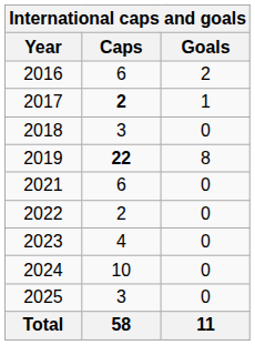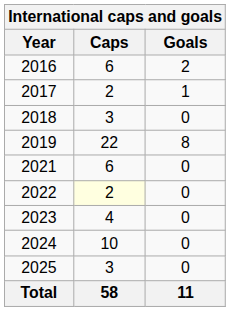2017 | Caps: bold -> normal
2019 | Caps: bold -> normal
2022 | Caps: no background -> lightyellow background
